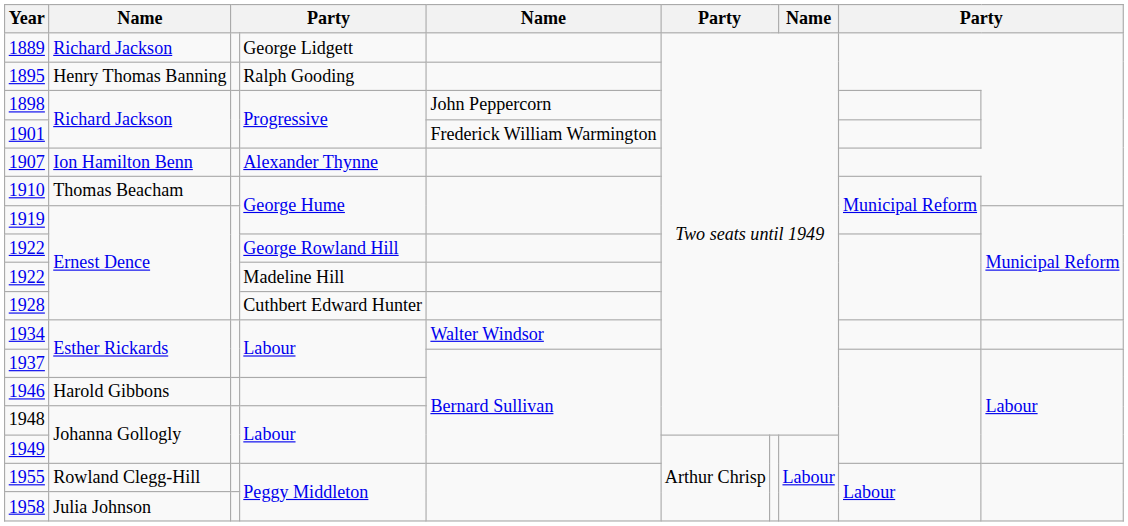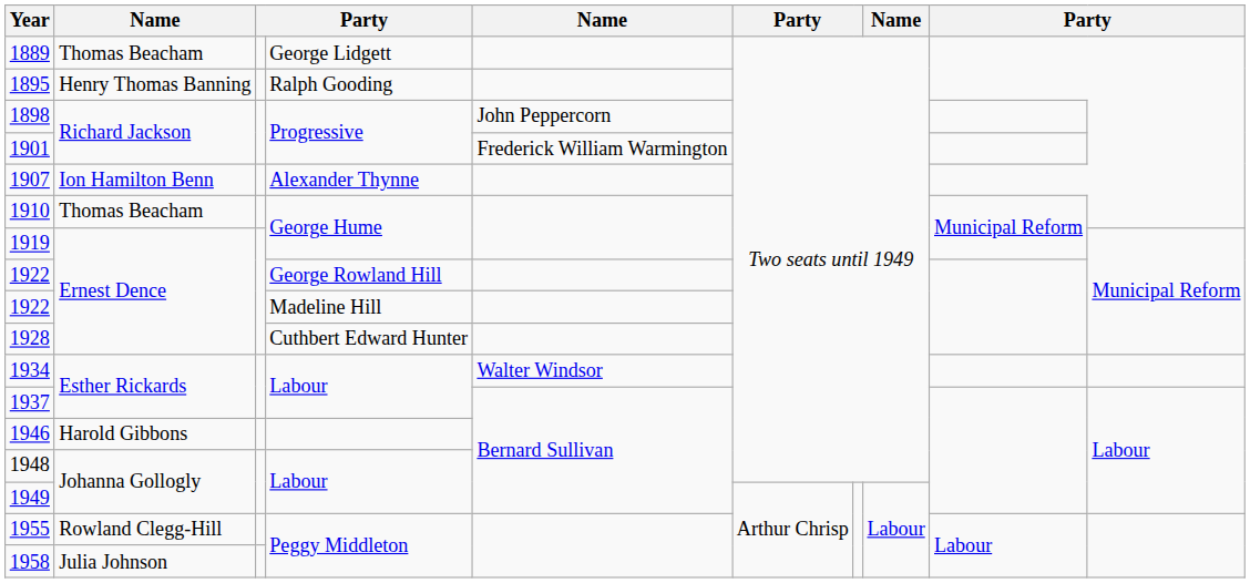1889 | column 2: Richard Jackson -> Thomas Beacham
